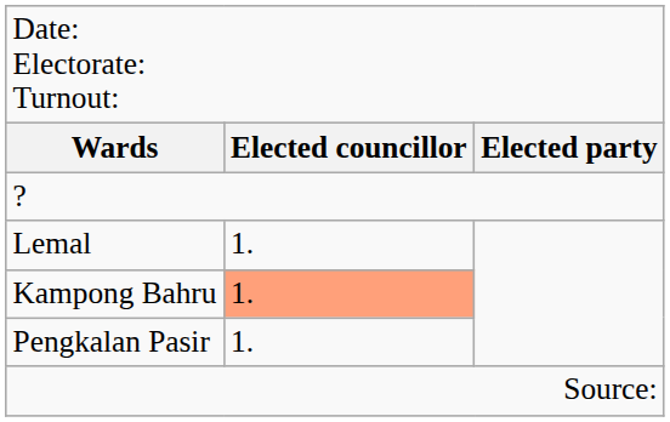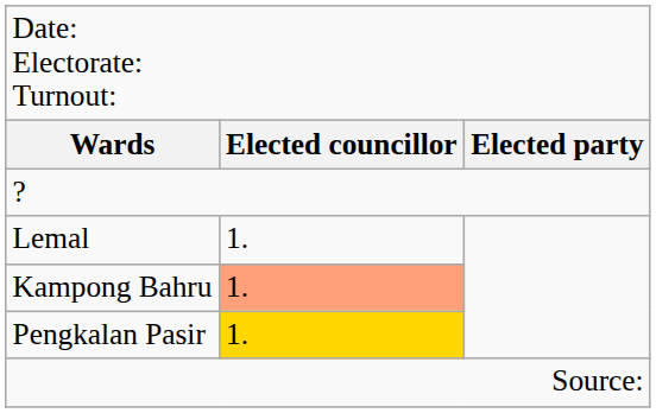Pengkalan Pasir | column 2: no background -> gold background
